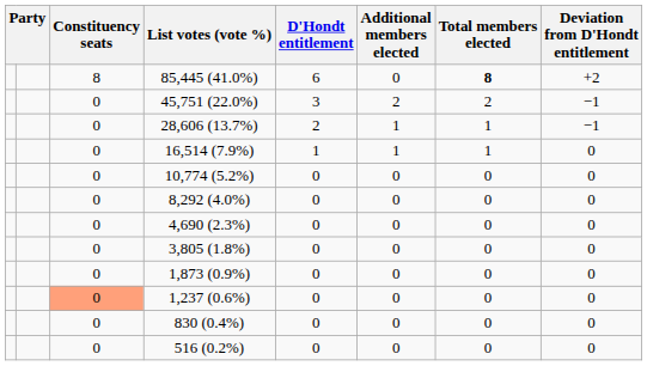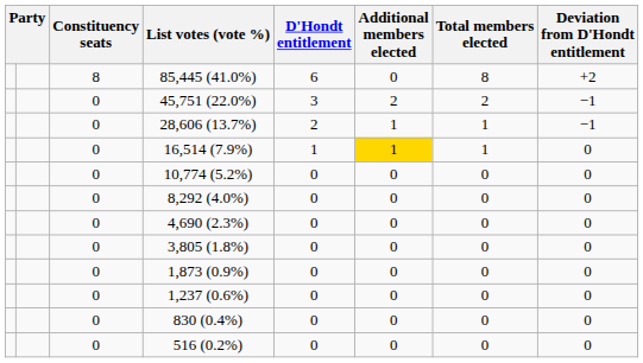85,445 (41.0%) | Total members elected: bold -> normal
16,514 (7.9%) | Additional members elected: no background -> gold background
1,237 (0.6%) | Constituency seats: lightsalmon background -> no background
